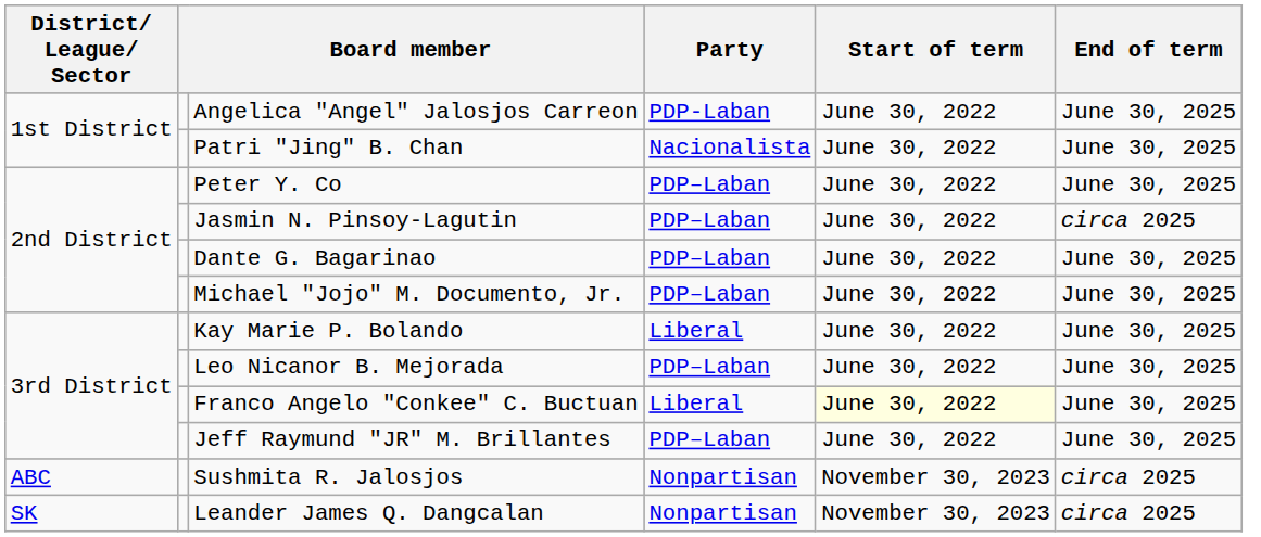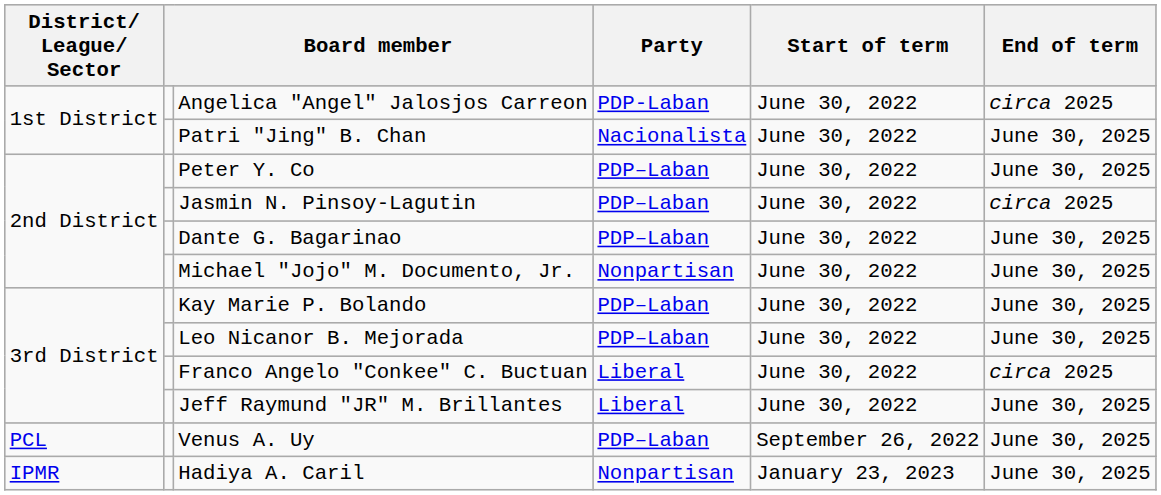Angelica "Angel" Jalosjos Carreon | End of term: June 30, 2025 -> circa 2025
Michael "Jojo" M. Documento, Jr. | Party: PDP–Laban -> Nonpartisan
Kay Marie P. Bolando | Party: Liberal -> PDP–Laban
Franco Angelo "Conkee" C. Buctuan | Start of term: lightyellow background -> no background
Franco Angelo "Conkee" C. Buctuan | End of term: June 30, 2025 -> circa 2025
Jeff Raymund "JR" M. Brillantes | Party: PDP–Laban -> Liberal
- row: ABC | Sushmita R. Jalosjos | Nonpartisan | November 30, 2023 | circa 2025
+ row: PCL | Venus A. Uy | PDP–Laban | September 26, 2022 | June 30, 2025
- row: SK | Leander James Q. Dangcalan | Nonpartisan | November 30, 2023 | circa 2025
+ row: IPMR | Hadiya A. Caril | Nonpartisan | January 23, 2023 | June 30, 2025
